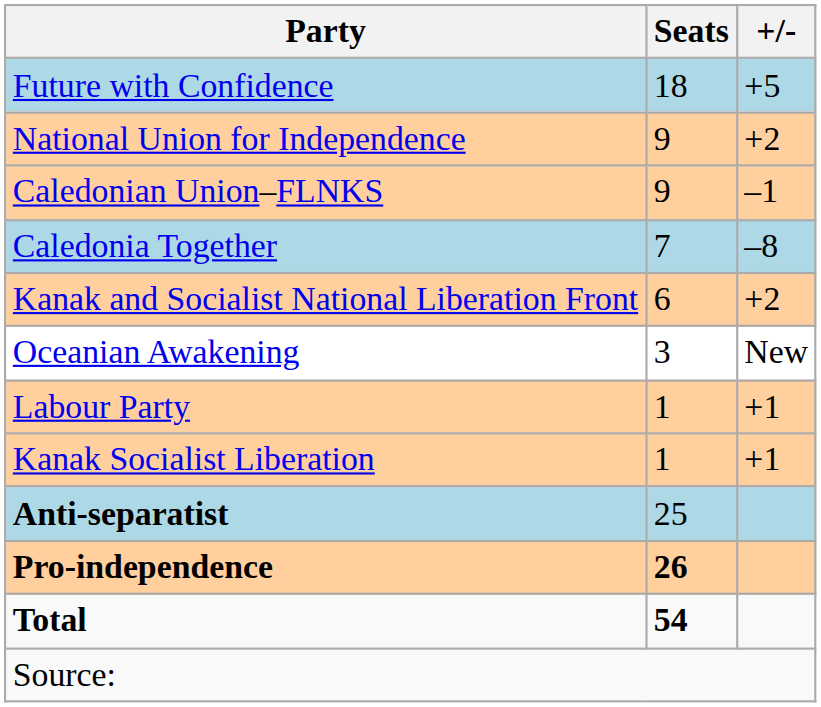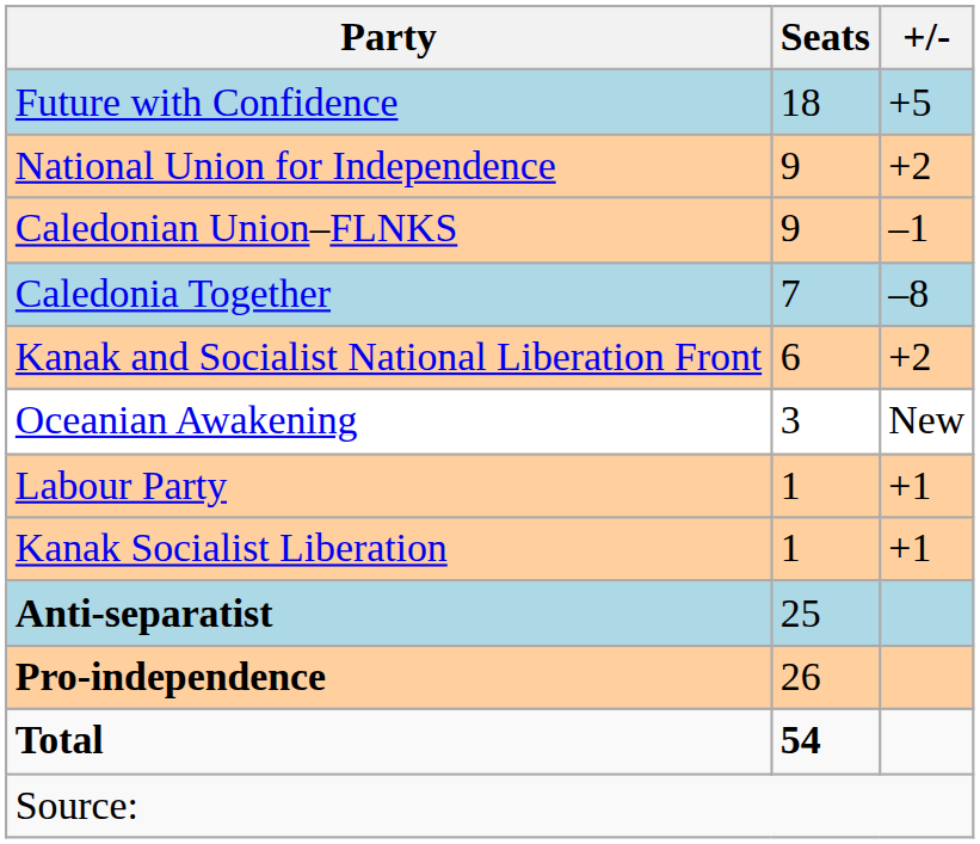Pro-independence | Seats: bold -> normal
